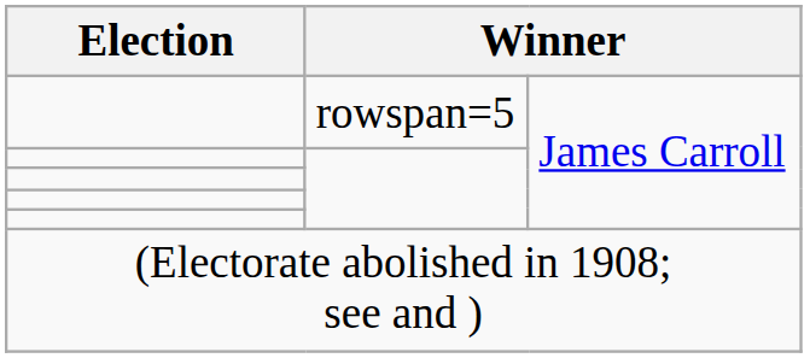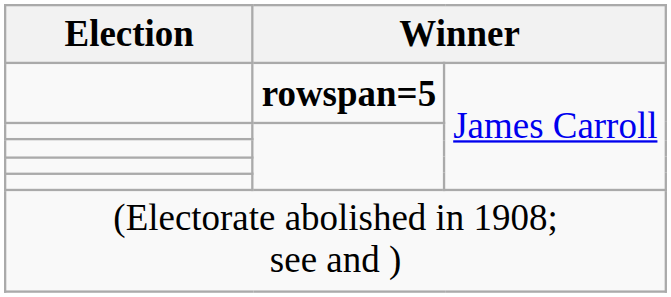rowspan=5 | column 2: normal -> bold
